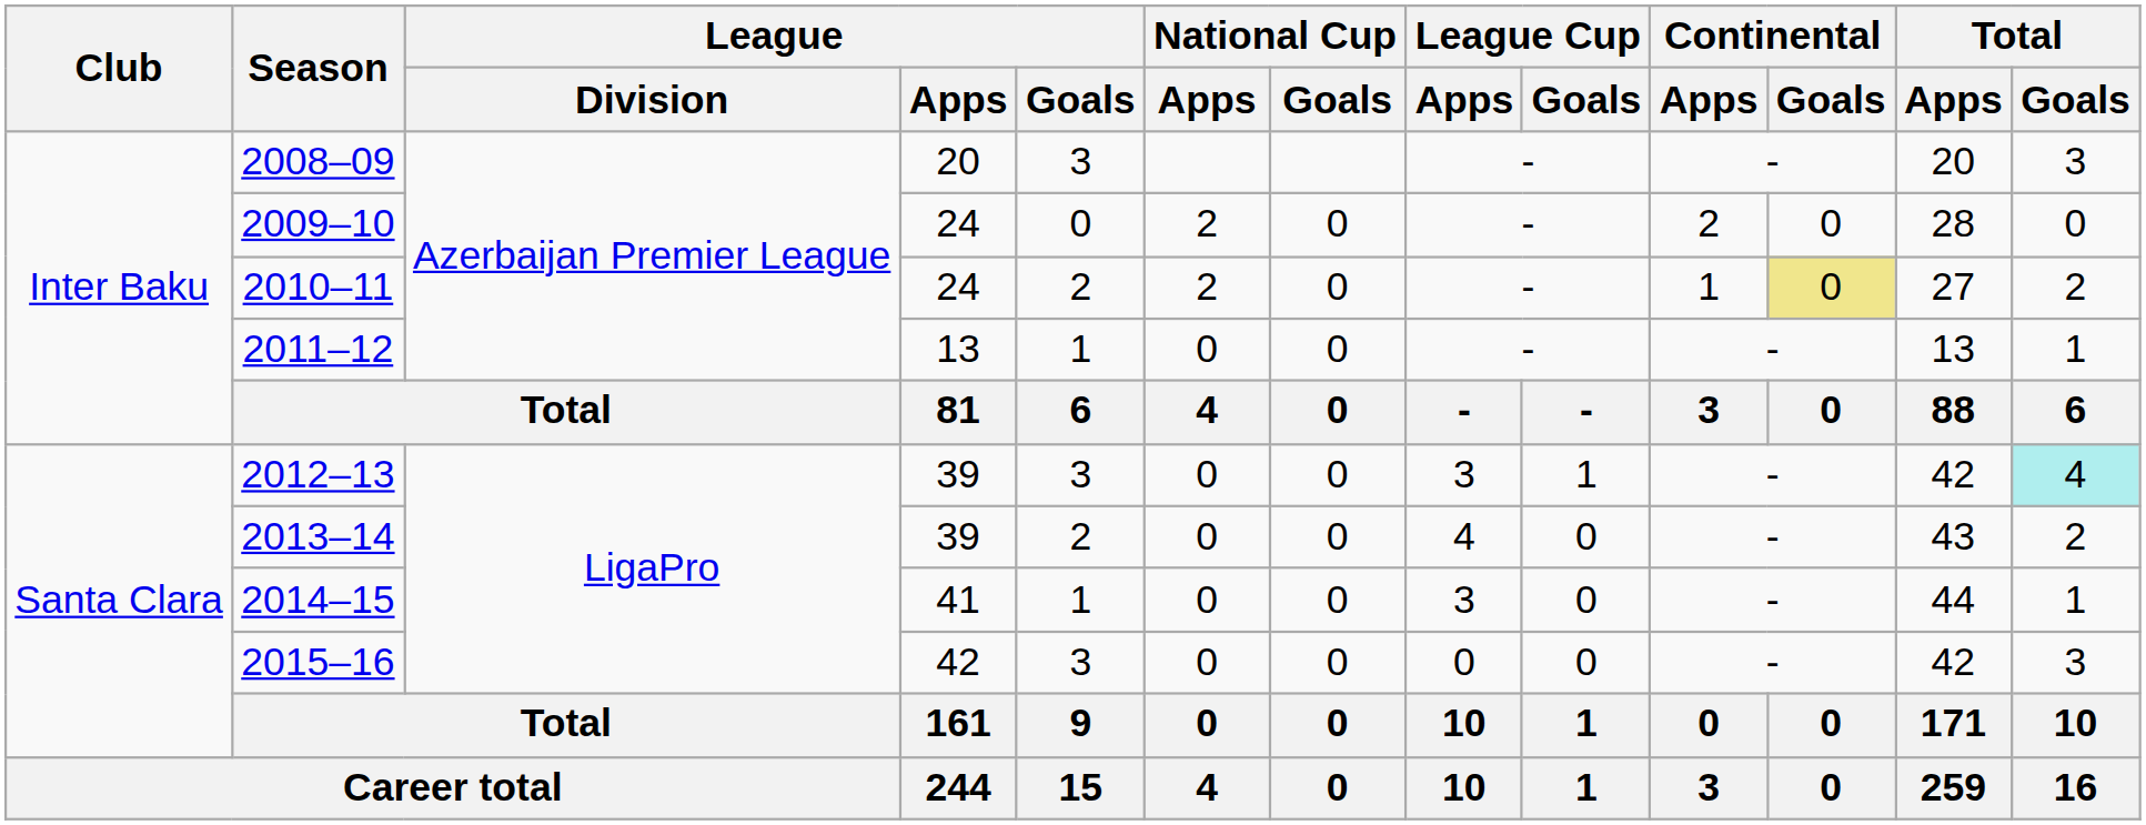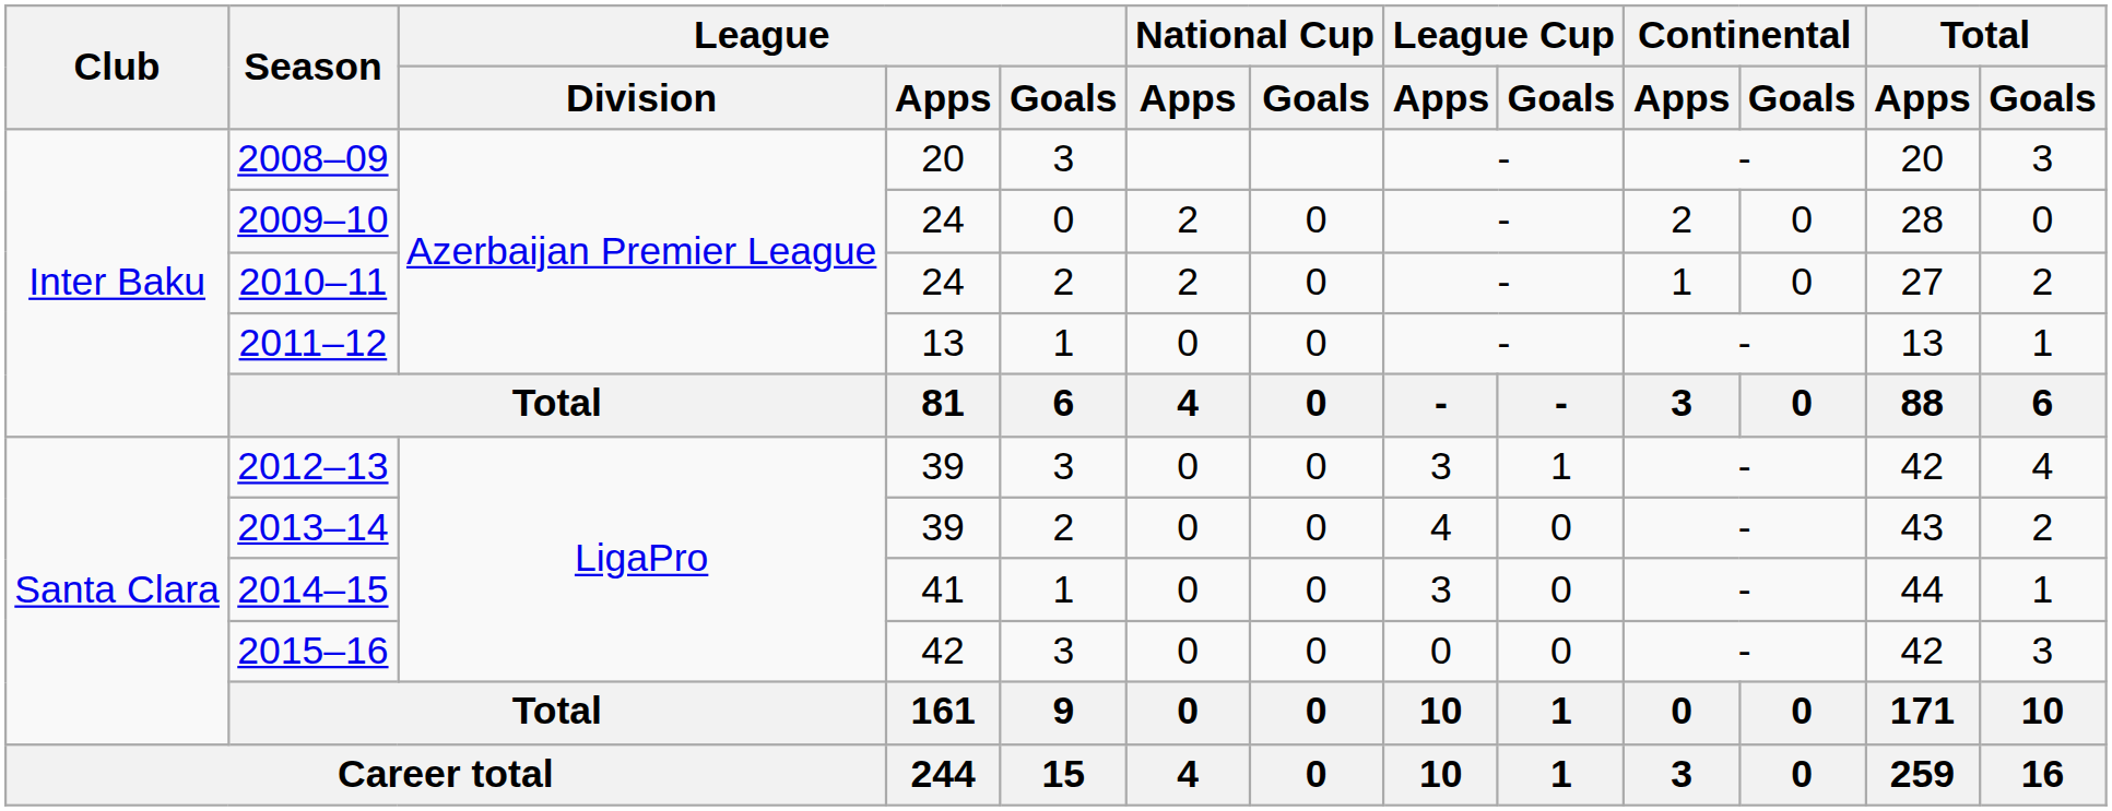2010–11 | Continental / Goals: khaki background -> no background
2012–13 | Total / Goals: paleturquoise background -> no background
